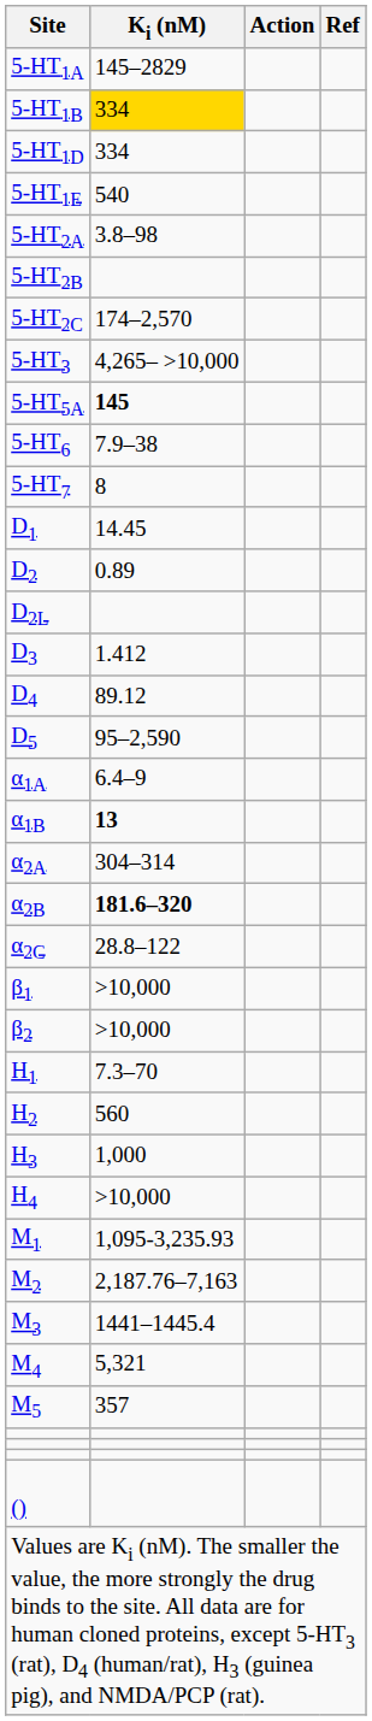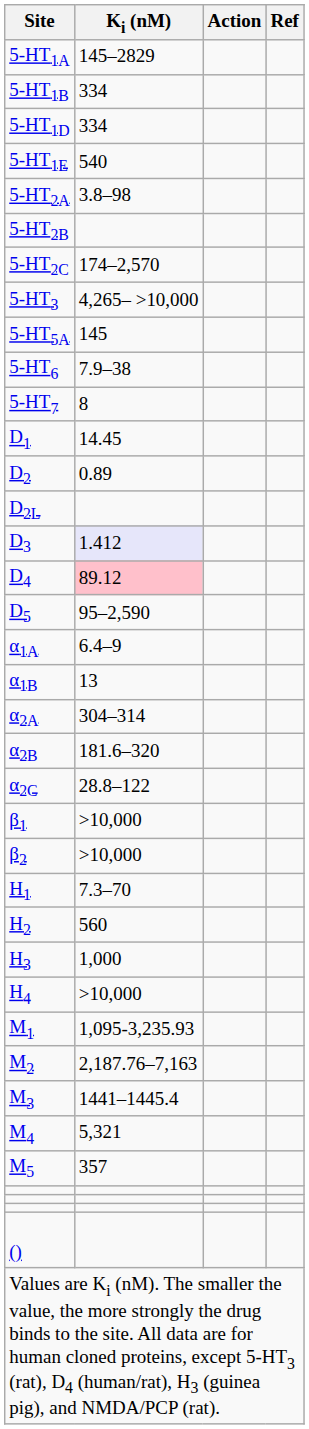5-HT1B | Ki (nM): gold background -> no background
5-HT5A | Ki (nM): bold -> normal
D3 | Ki (nM): no background -> lavender background
D4 | Ki (nM): no background -> pink background
α1B | Ki (nM): bold -> normal
α2B | Ki (nM): bold -> normal
